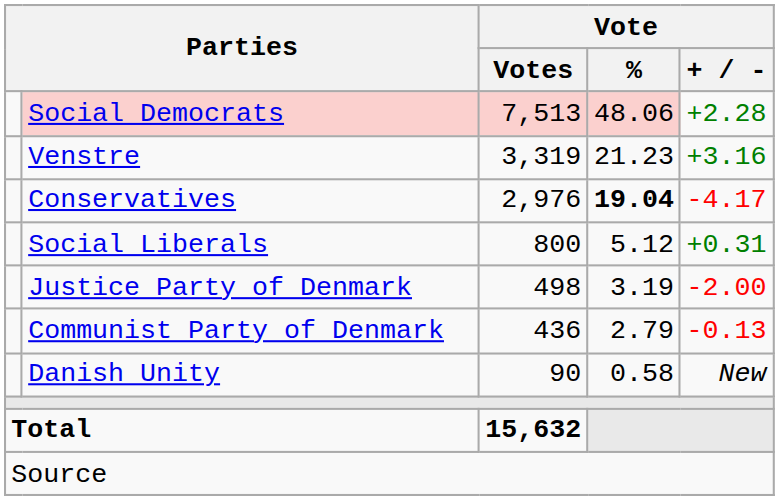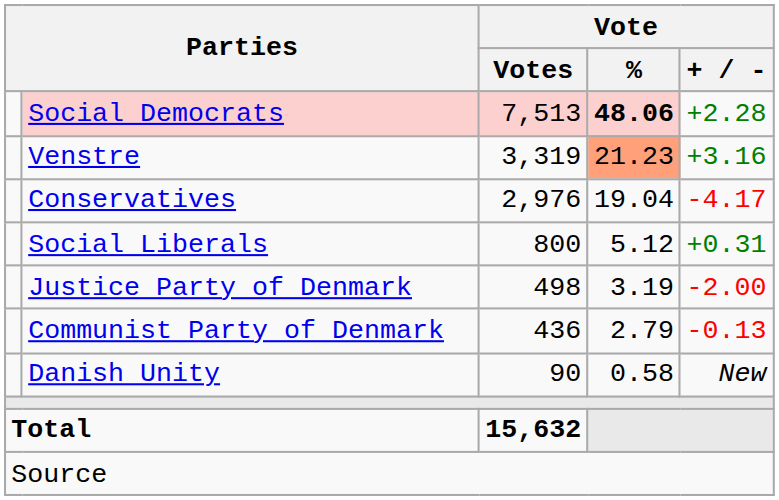Social Democrats | Vote / %: normal -> bold
Venstre | Vote / %: no background -> lightsalmon background
Conservatives | Vote / %: bold -> normal
